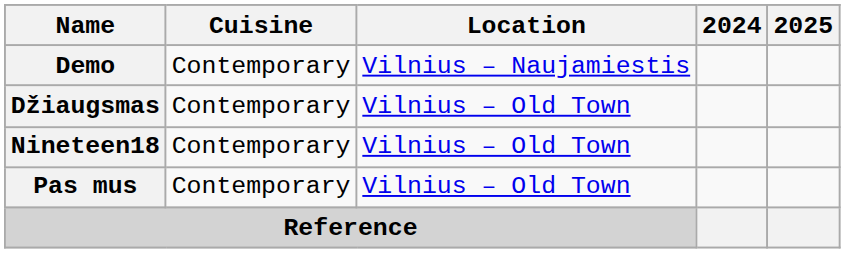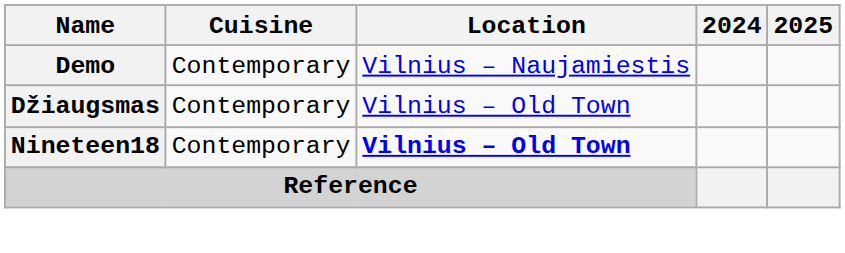Nineteen18 | Location: normal -> bold
- row: Pas mus | Contemporary | Vilnius – Old Town
